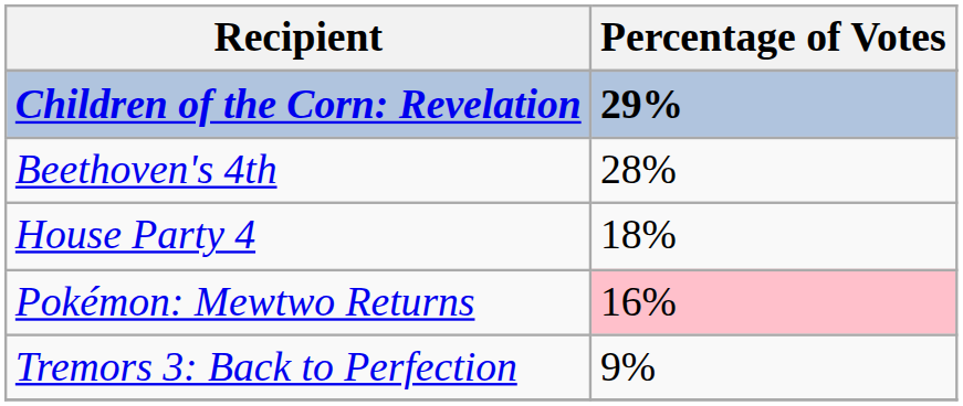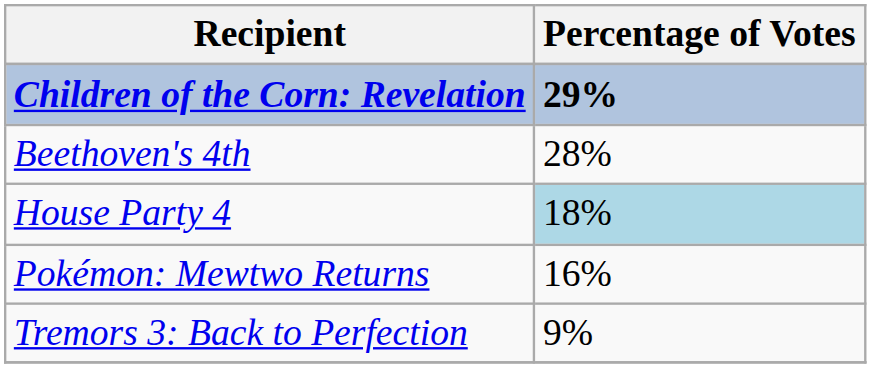House Party 4 | Percentage of Votes: no background -> lightblue background
Pokémon: Mewtwo Returns | Percentage of Votes: pink background -> no background
